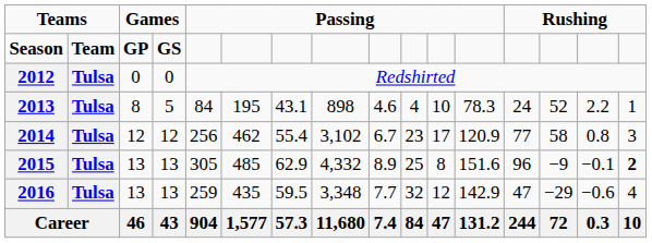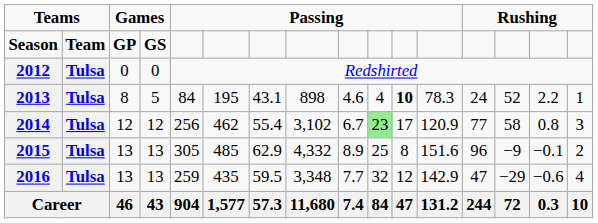2013 | column 11: normal -> bold
2014 | column 10: no background -> lightgreen background
2015 | column 16: bold -> normal
